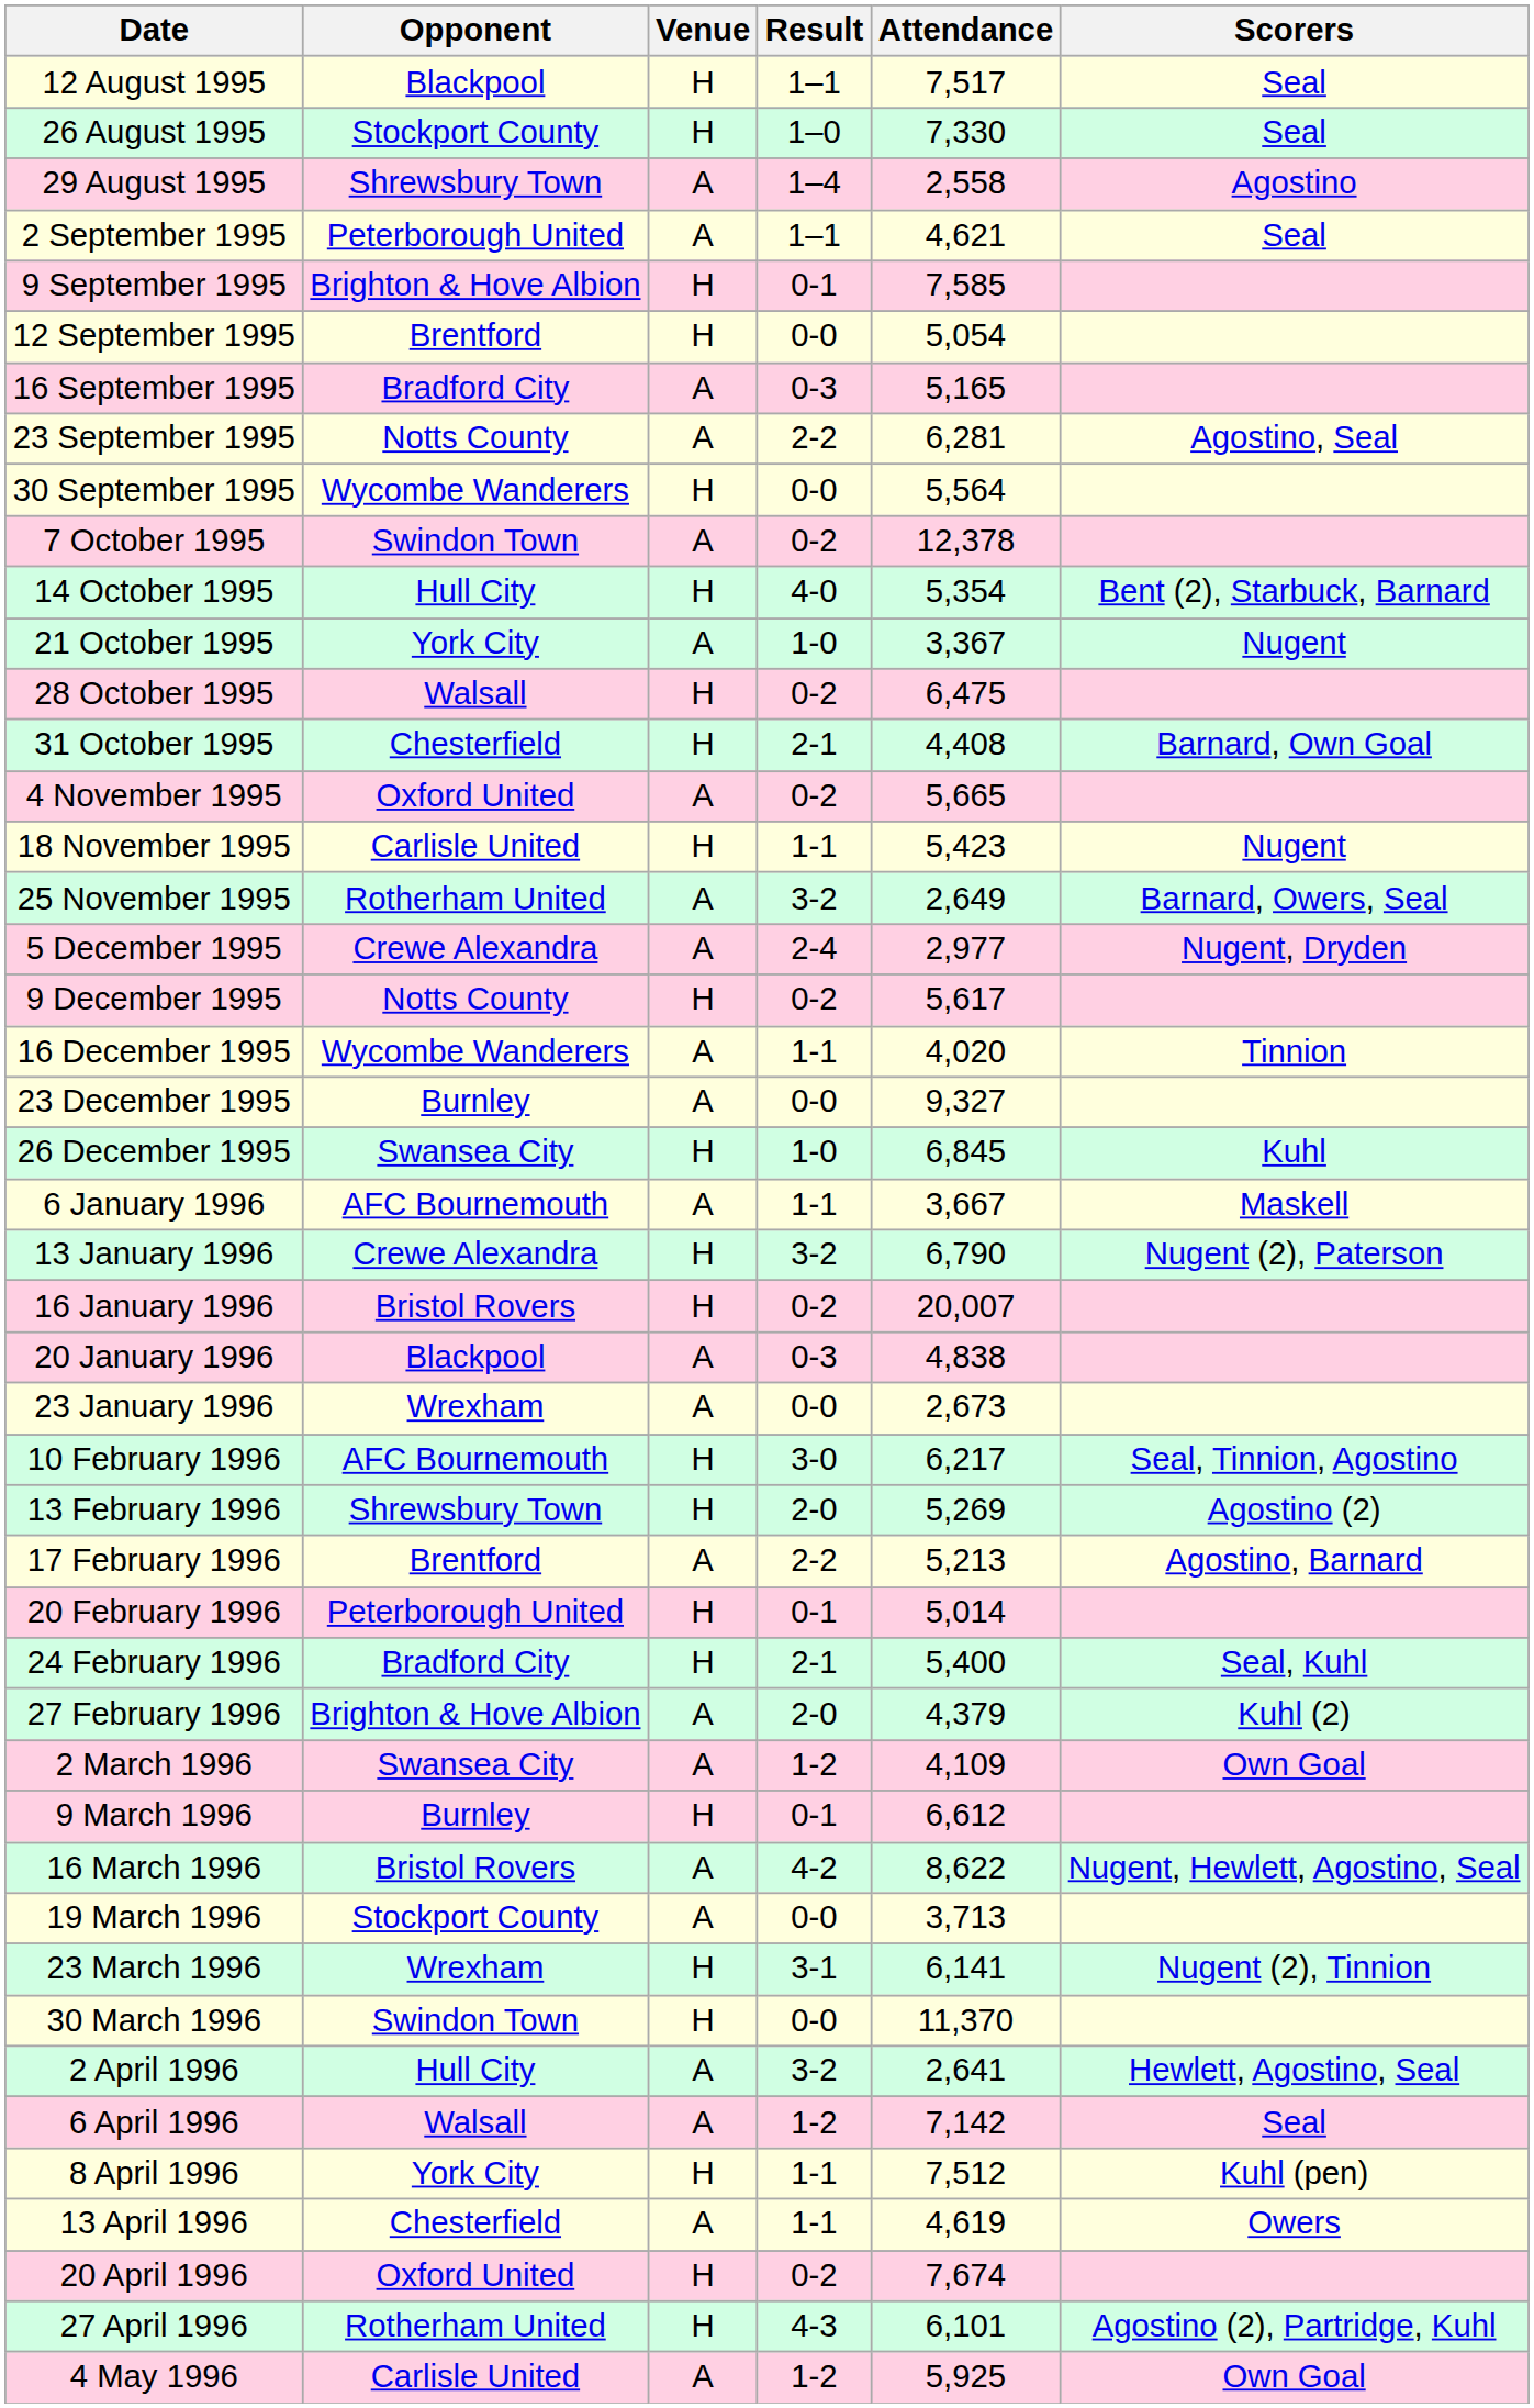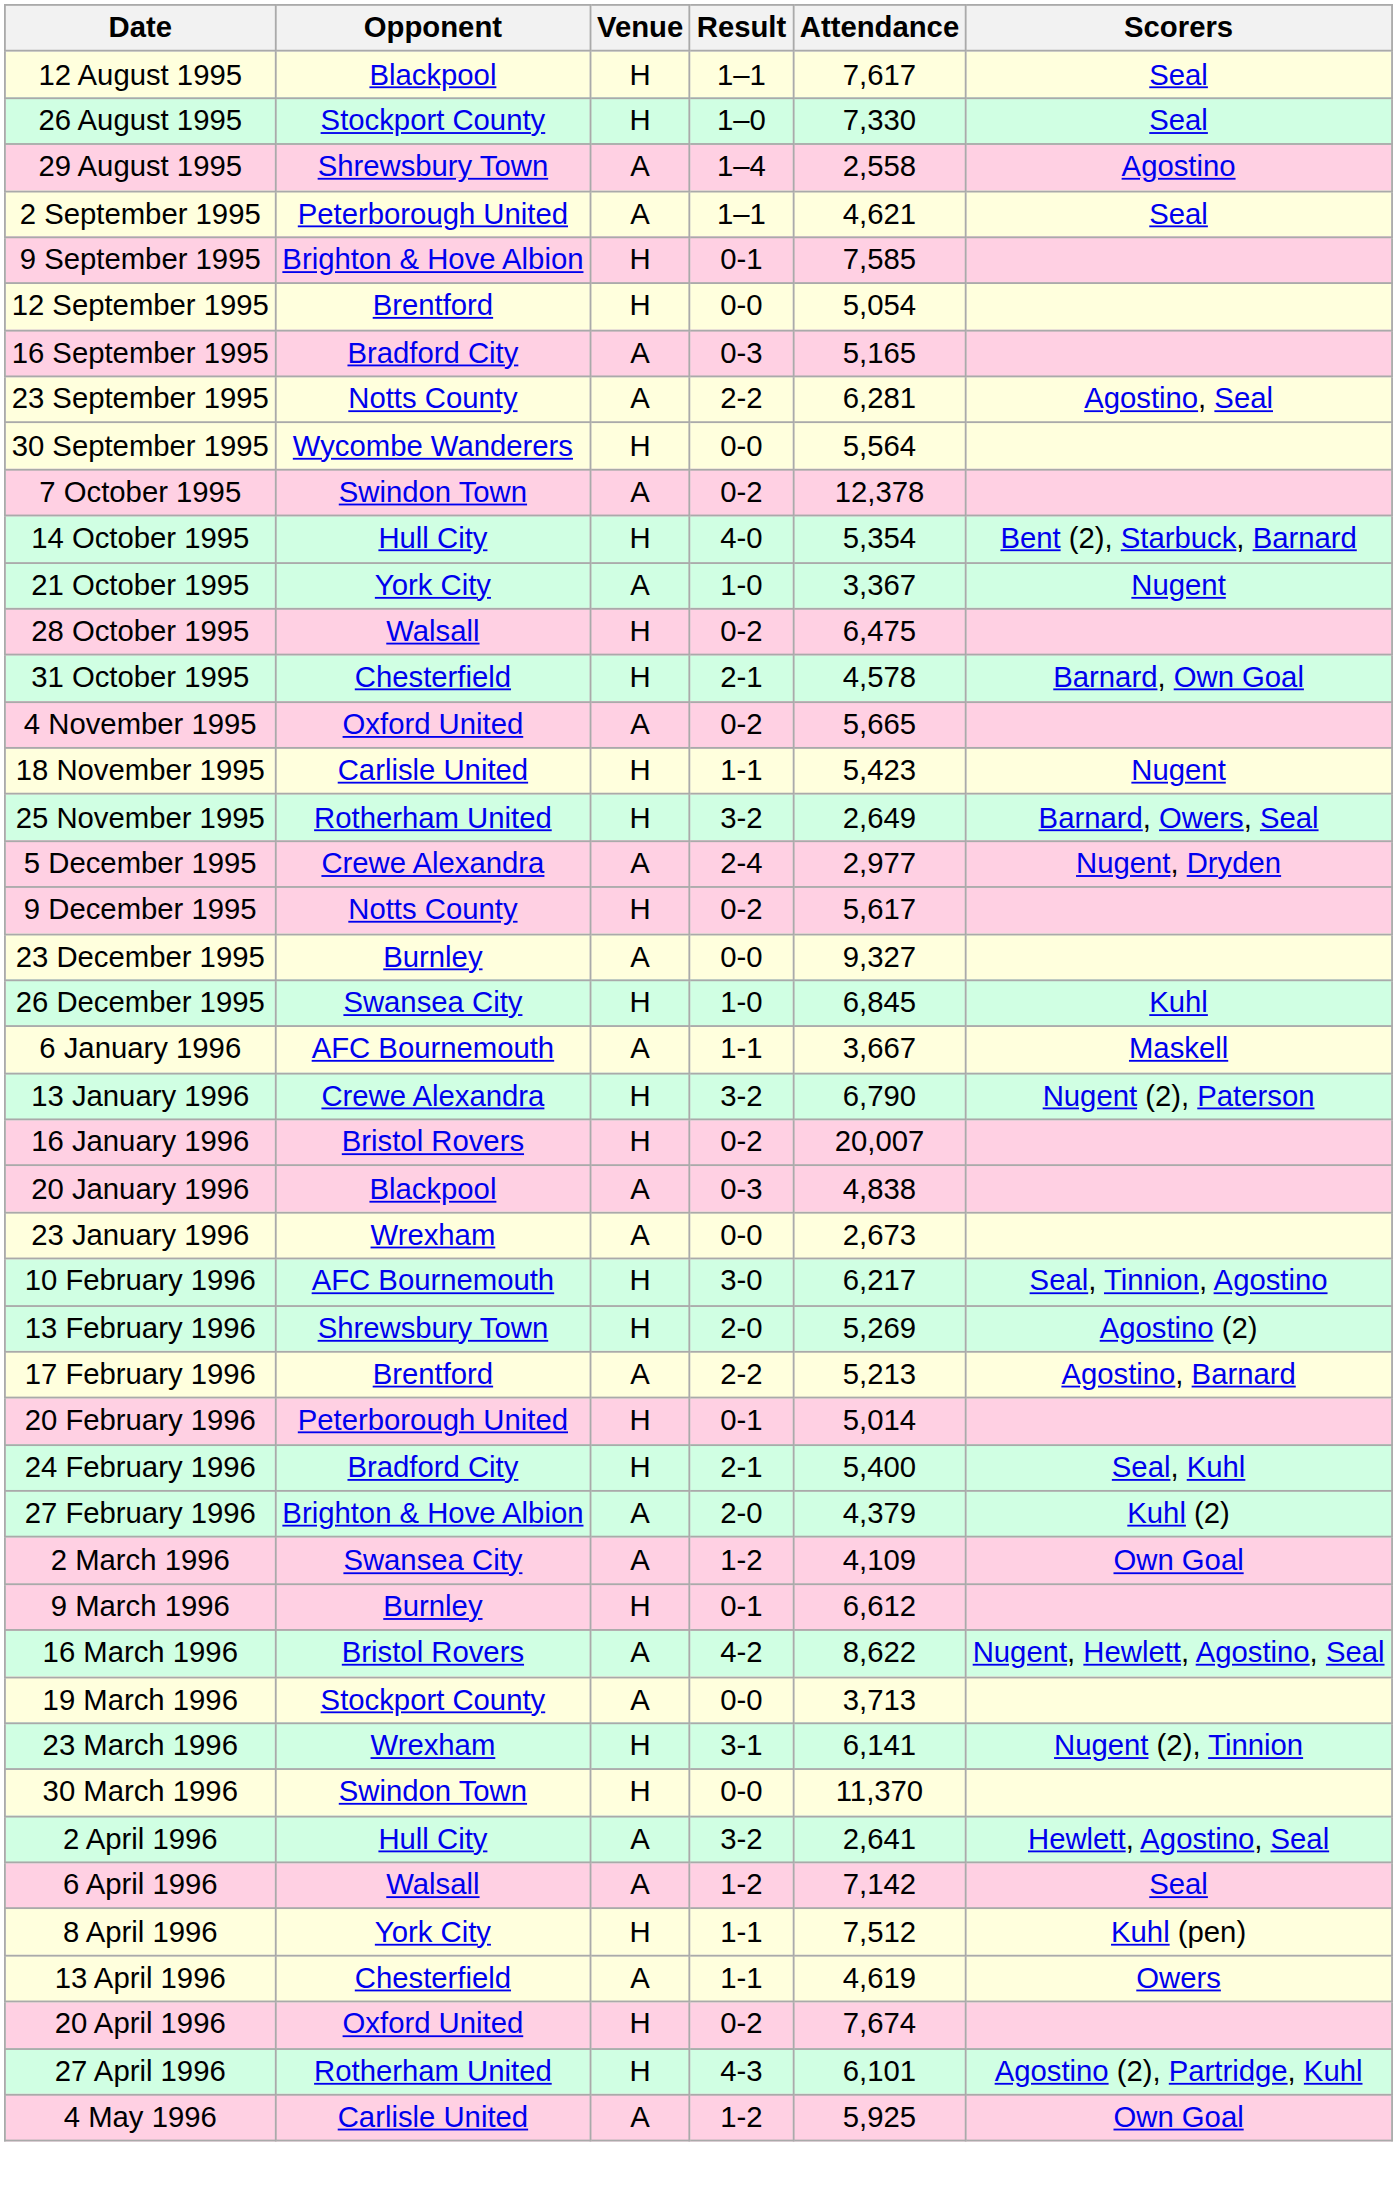12 August 1995 | Attendance: 7,517 -> 7,617
31 October 1995 | Attendance: 4,408 -> 4,578
25 November 1995 | Venue: A -> H
- row: 16 December 1995 | Wycombe Wanderers | A | 1-1 | 4,020 | Tinnion
